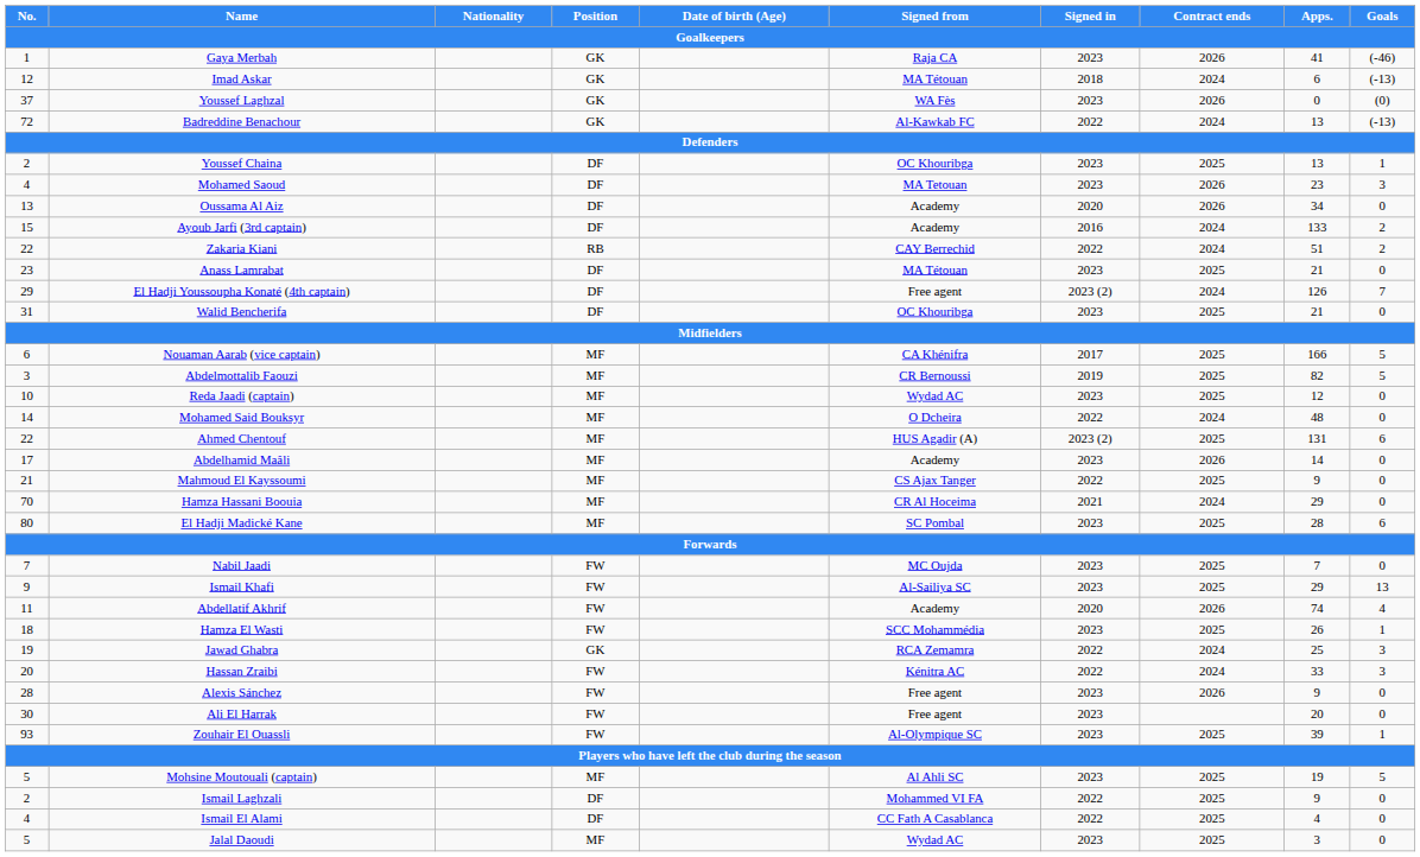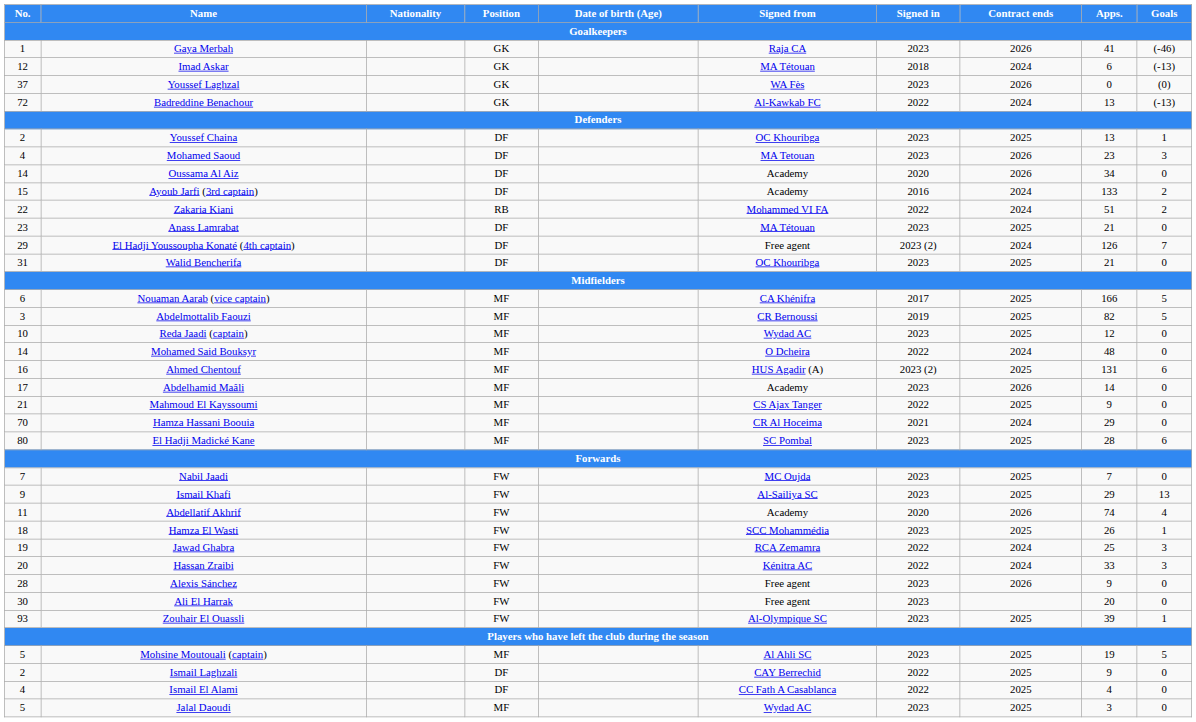Oussama Al Aiz | No.: 13 -> 14
Zakaria Kiani | Signed from: CAY Berrechid -> Mohammed VI FA
Ahmed Chentouf | No.: 22 -> 16
Jawad Ghabra | Position: GK -> FW
Ismail Laghzali | Signed from: Mohammed VI FA -> CAY Berrechid
